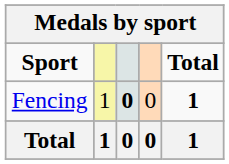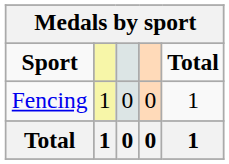Fencing | column 3: bold -> normal
Fencing | Total: bold -> normal
